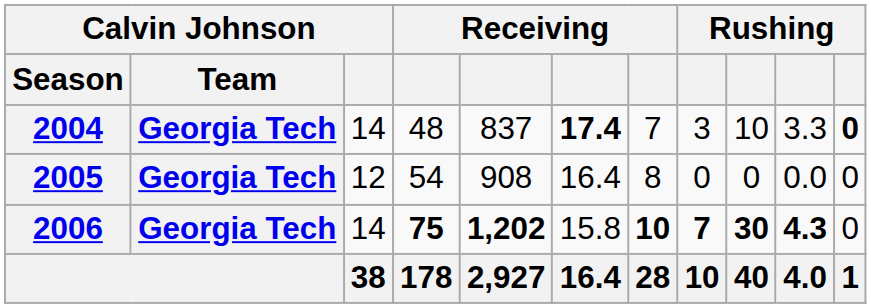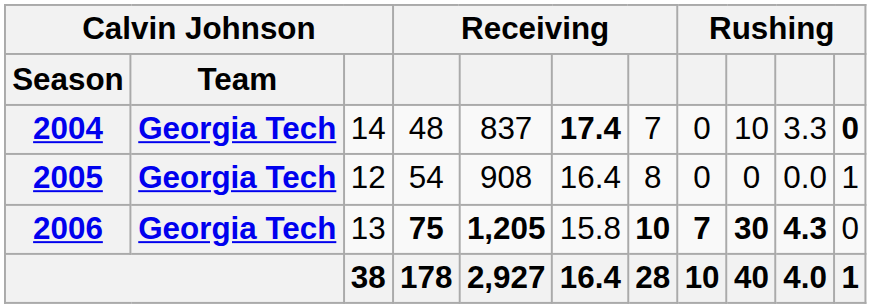2004 | column 8: 3 -> 0
2005 | column 11: 0 -> 1
2006 | Calvin Johnson: 14 -> 13
2006 | column 5: 1,202 -> 1,205
